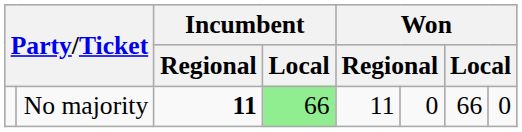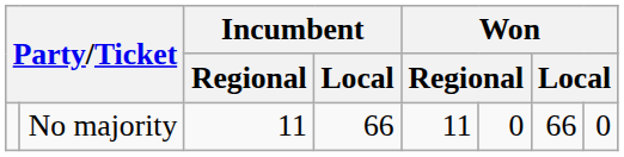No majority | Incumbent / Regional: bold -> normal
No majority | Incumbent / Local: lightgreen background -> no background
